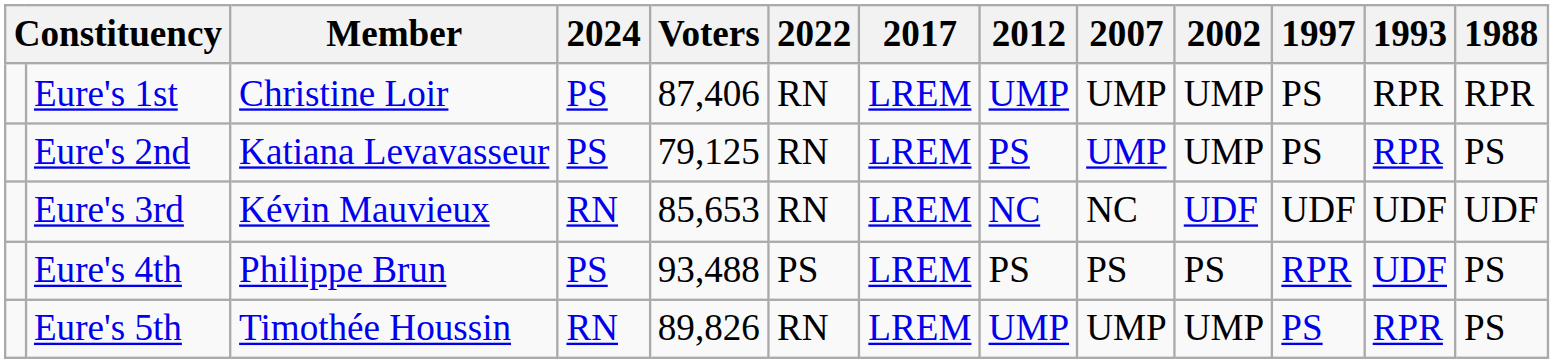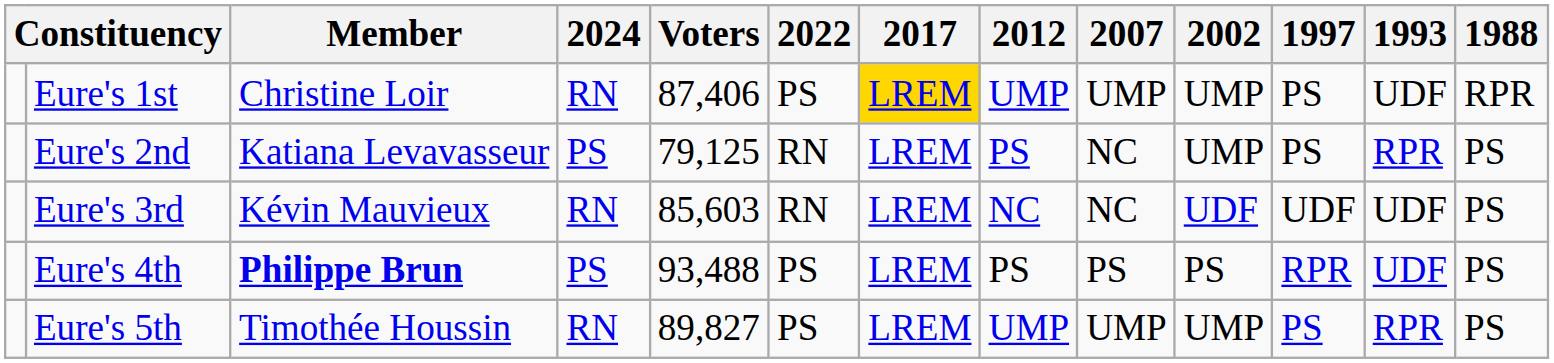Eure's 1st | 2024: PS -> RN
Eure's 1st | 2022: RN -> PS
Eure's 1st | 2017: no background -> gold background
Eure's 1st | 1993: RPR -> UDF
Eure's 2nd | 2007: UMP -> NC
Eure's 3rd | Voters: 85,653 -> 85,603
Eure's 3rd | 1988: UDF -> PS
Eure's 4th | Member: normal -> bold
Eure's 5th | Voters: 89,826 -> 89,827
Eure's 5th | 2022: RN -> PS
